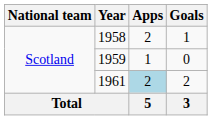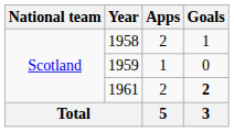1961 | Apps: lightblue background -> no background
1961 | Goals: normal -> bold
